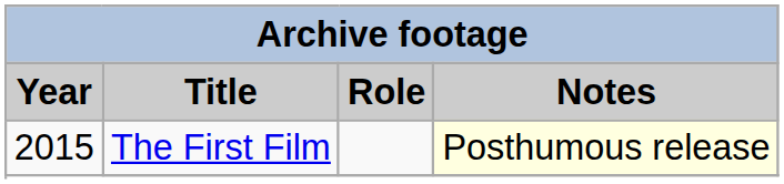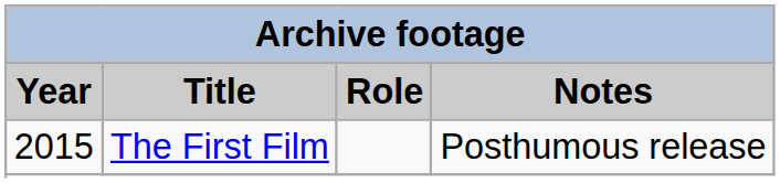The First Film | Notes: lightyellow background -> no background
